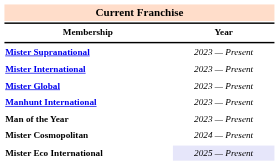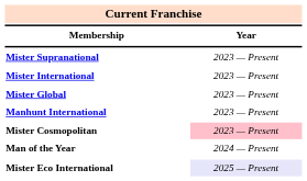row 7 | column 1: Man of the Year -> Mister Cosmopolitan
row 7 | column 2: no background -> pink background
row 8 | column 1: Mister Cosmopolitan -> Man of the Year
